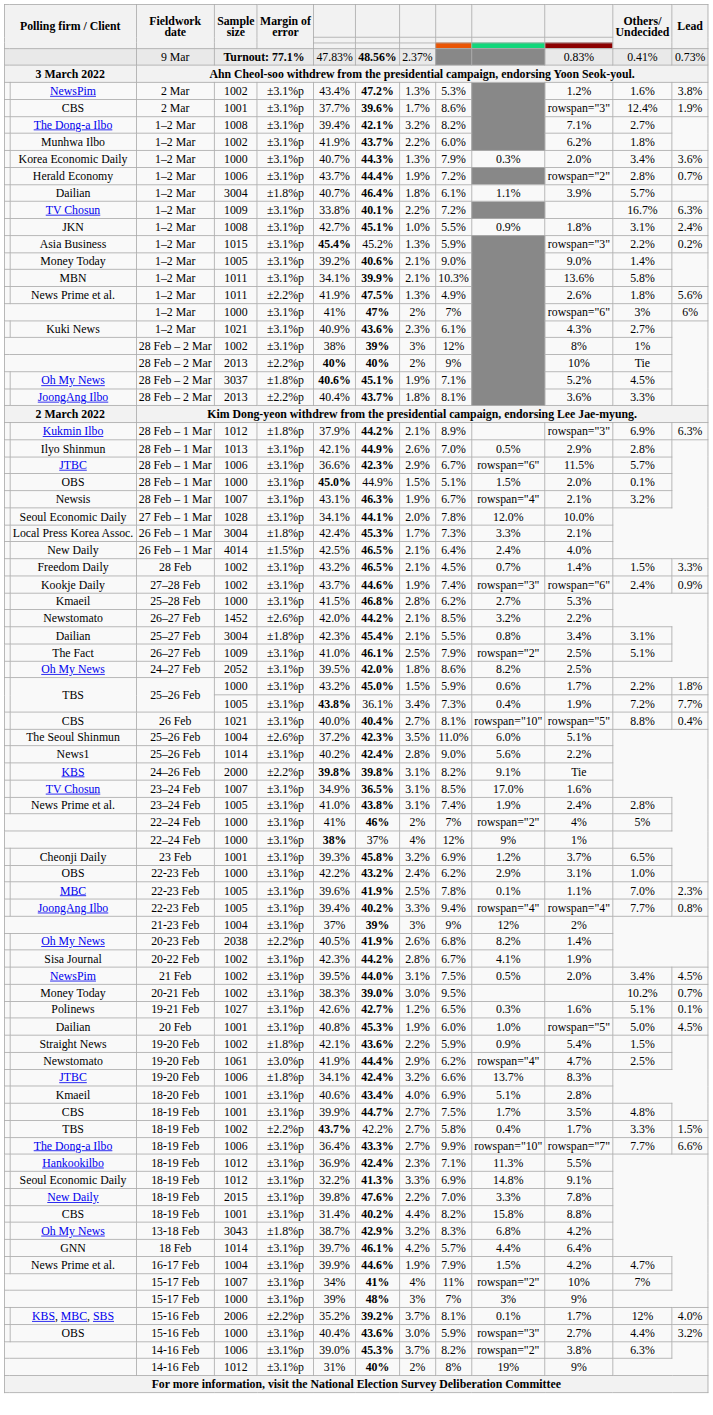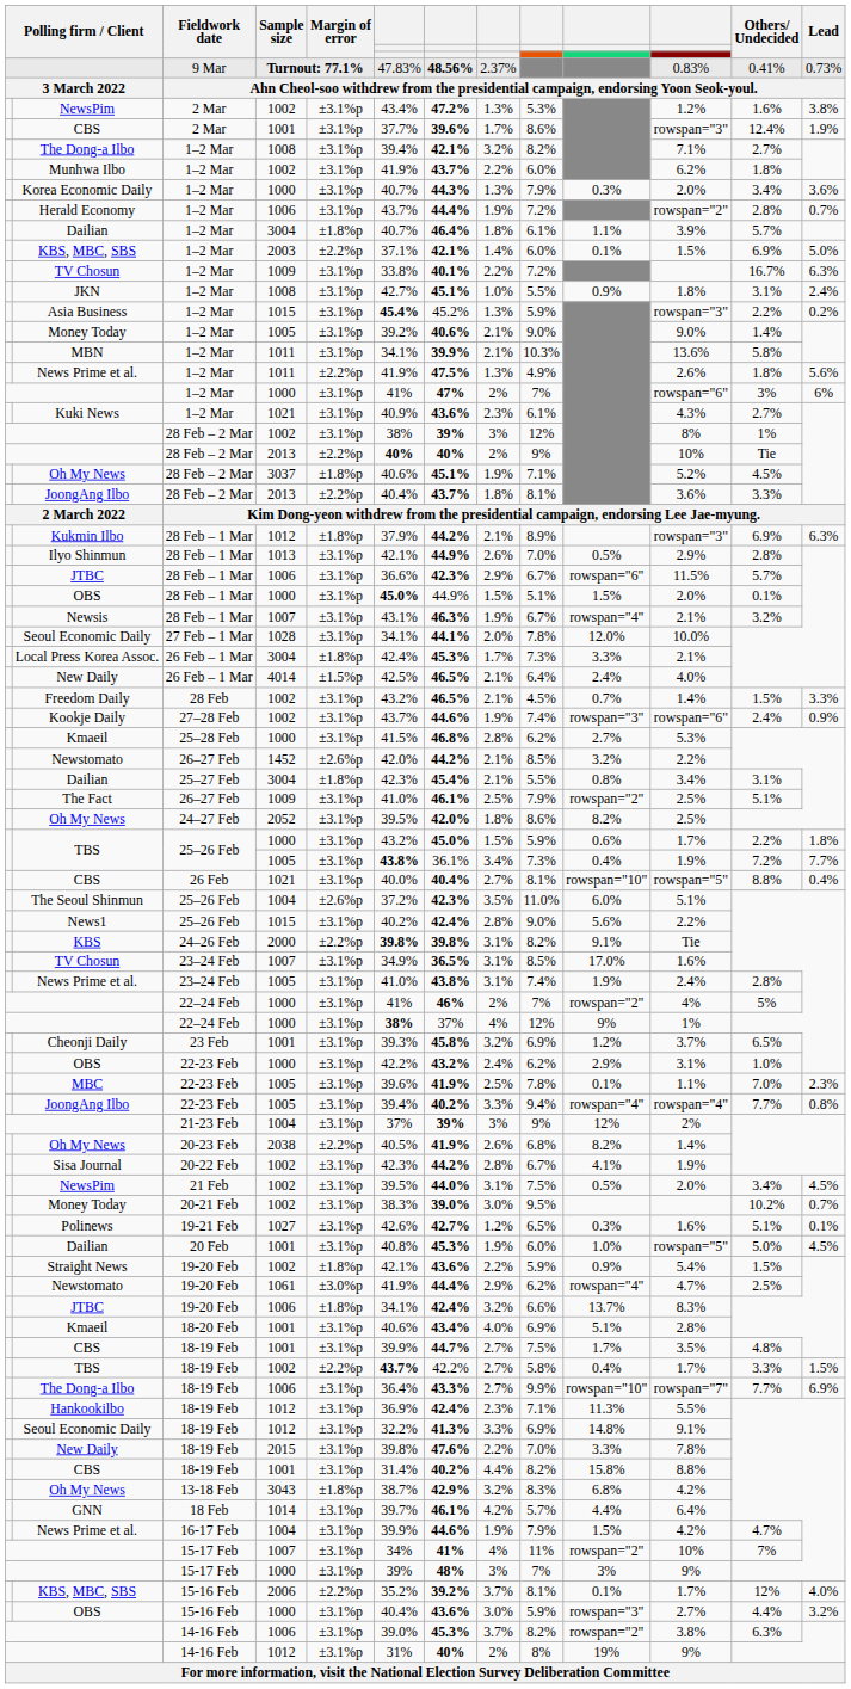+ row: KBS, MBC, SBS | 1–2 Mar | 2003 | ±2.2%p | 37.1% | 42.1% | 1.4% | 6.0% | 0.1% | 1.5% | 6.9% | 5.0%
Oh My News / 28 Feb – 2 Mar | column 6: bold -> normal
News1 | Sample size: 1014 -> 1015
The Dong-a Ilbo / 18-19 Feb | Lead: 6.6% -> 6.9%
